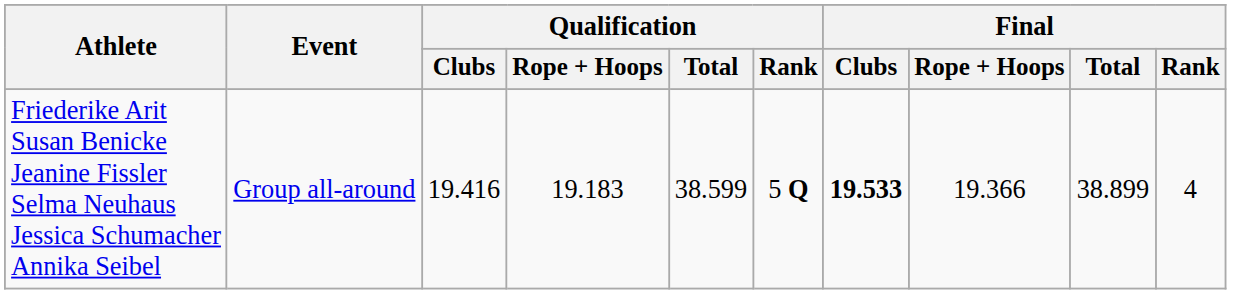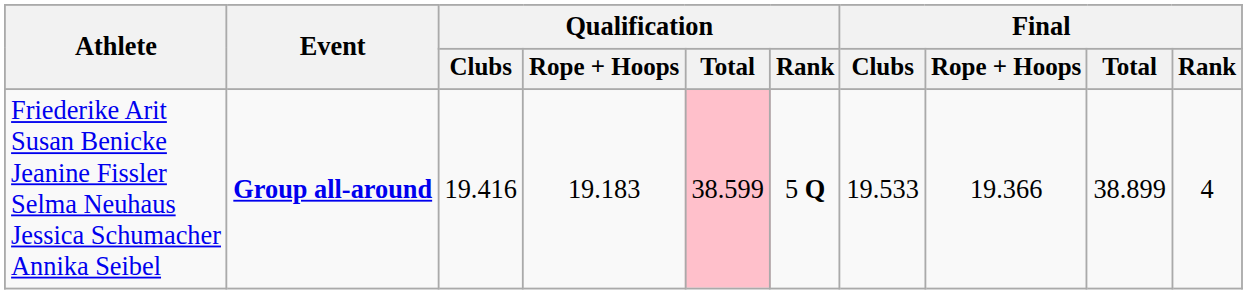row 3 | Event: normal -> bold
row 3 | Qualification / Total: no background -> pink background
row 3 | Final / Clubs: bold -> normal
